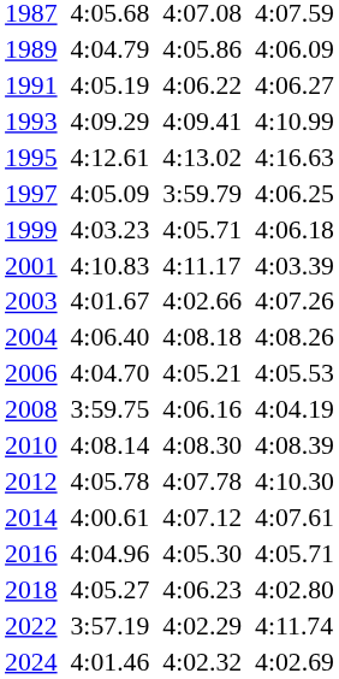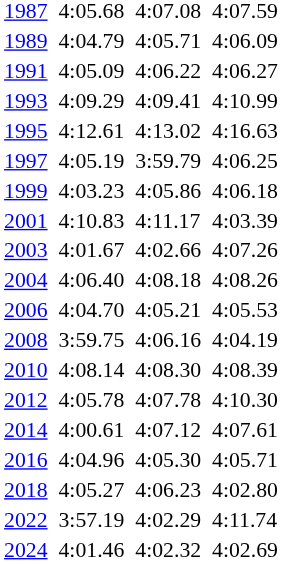1989 | column 3: 4:05.86 -> 4:05.71
1991 | column 2: 4:05.19 -> 4:05.09
1997 | column 2: 4:05.09 -> 4:05.19
1999 | column 3: 4:05.71 -> 4:05.86
